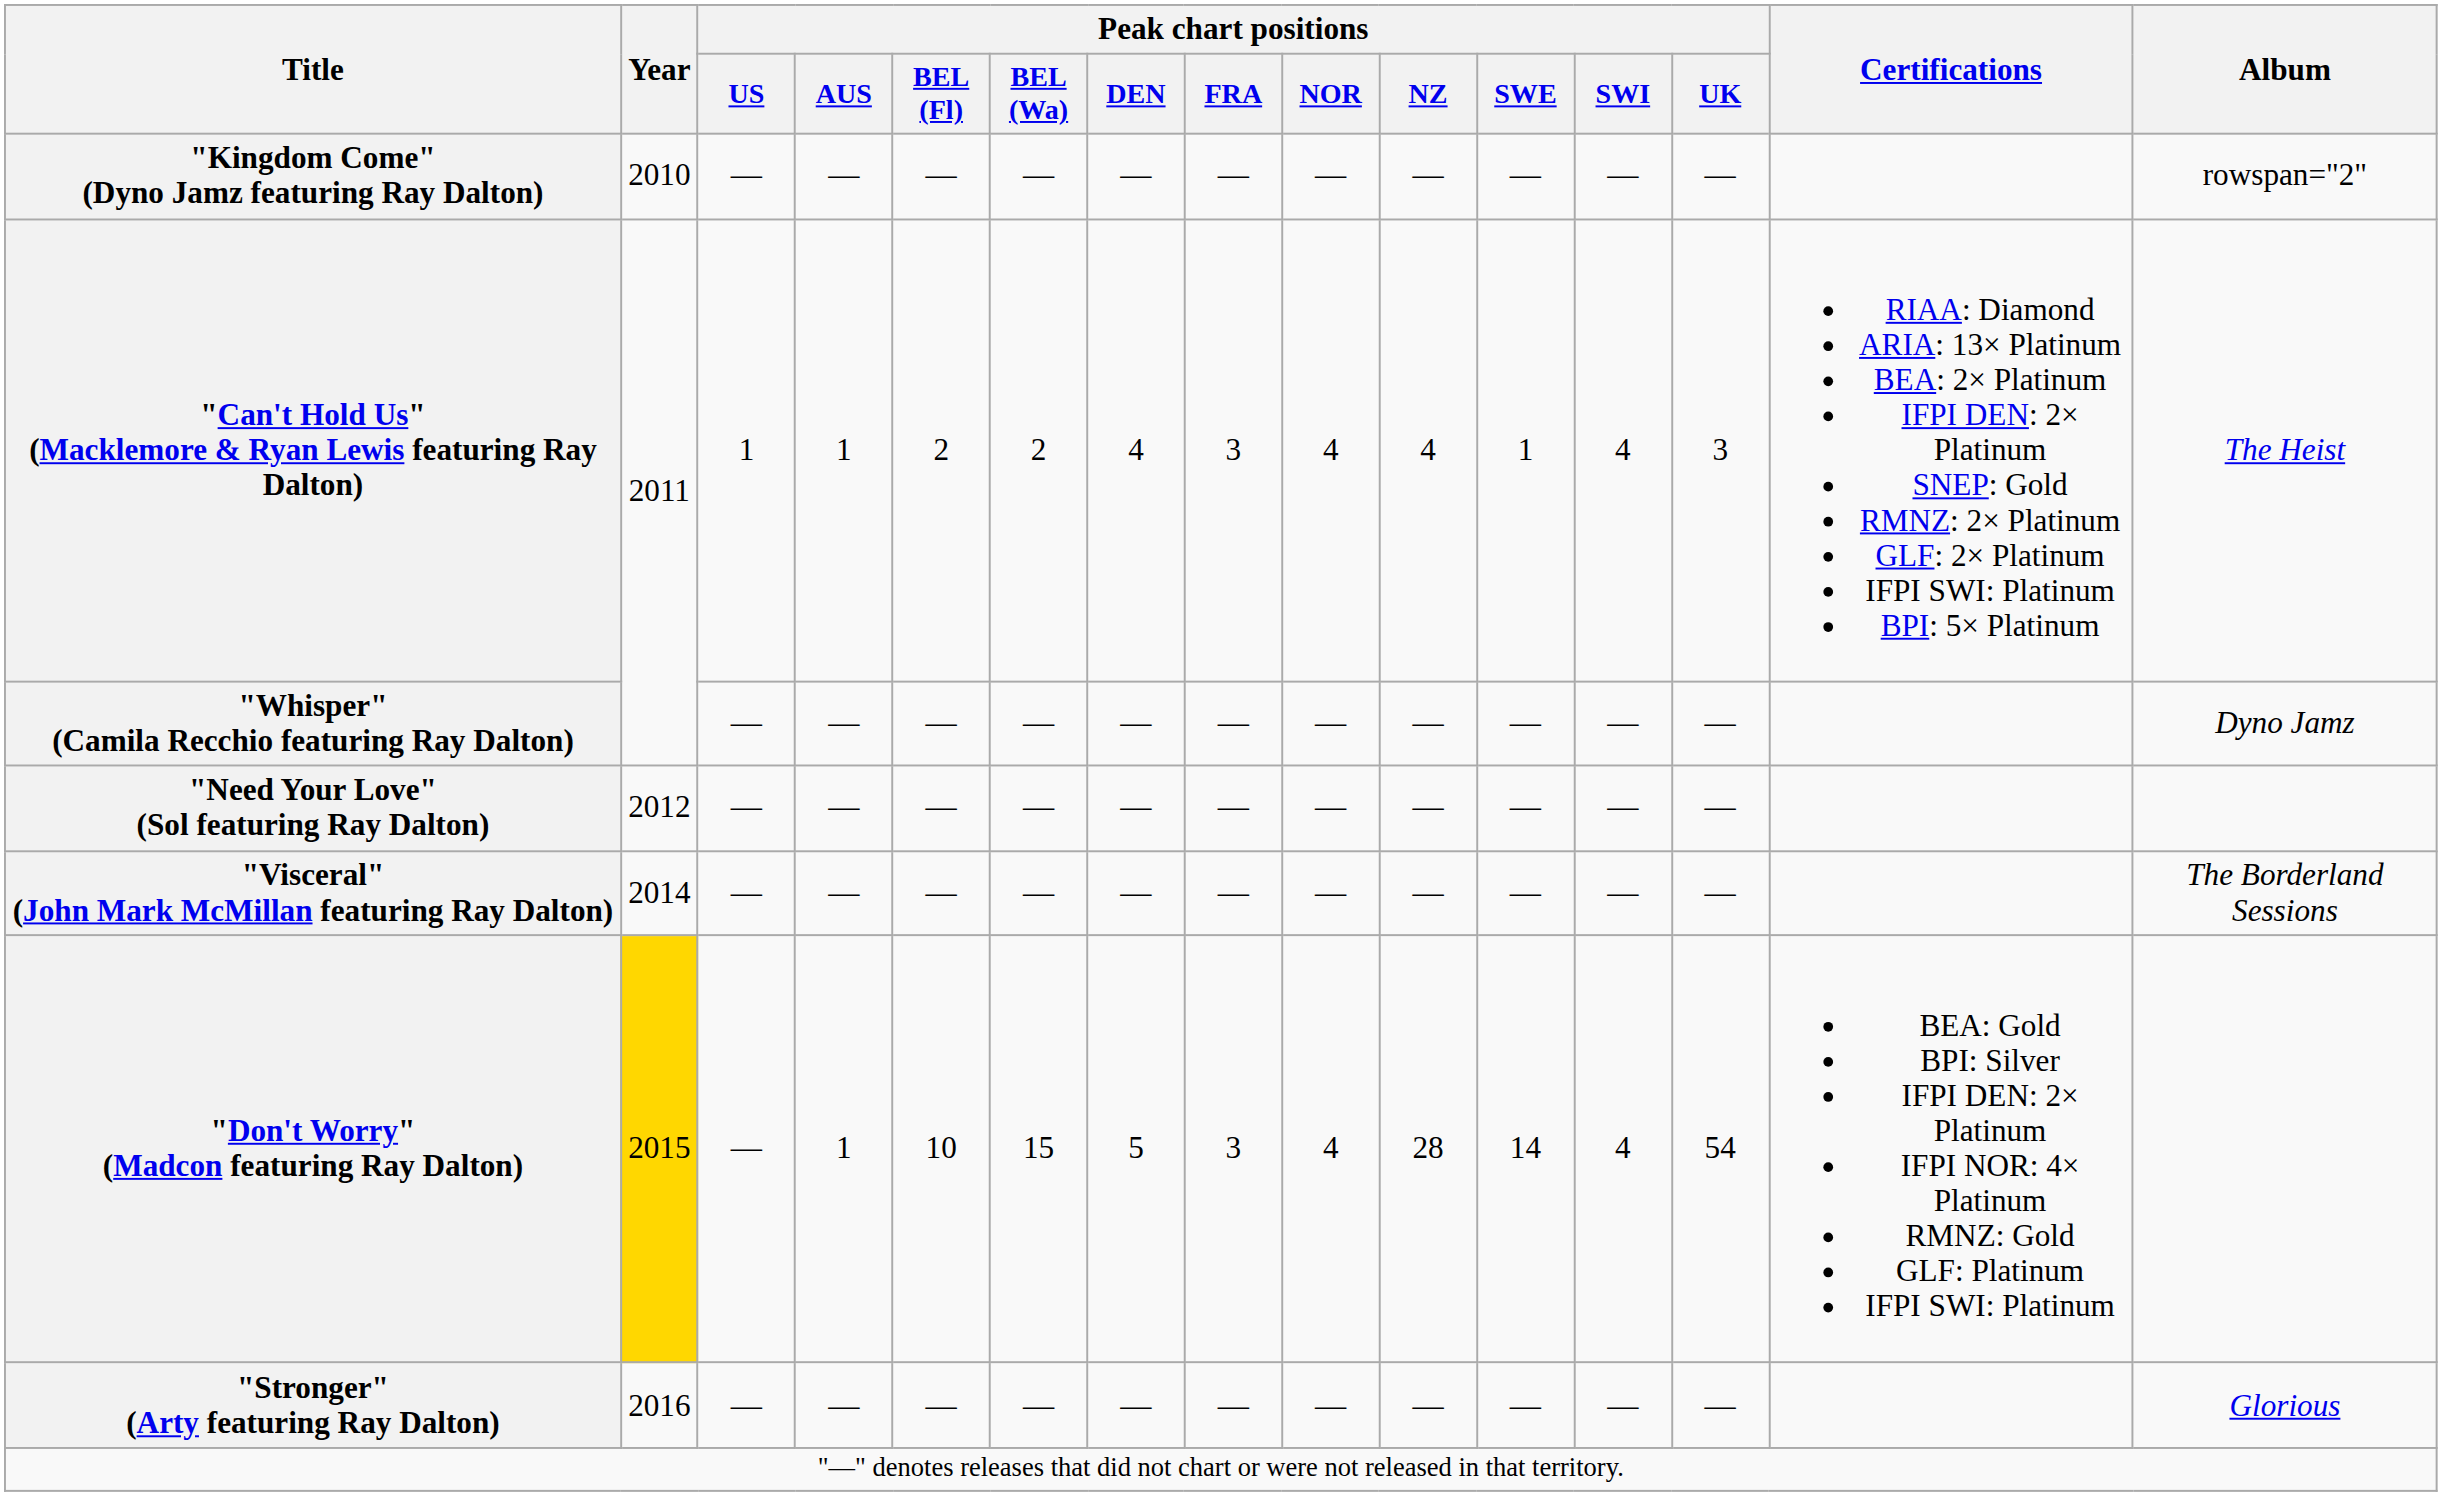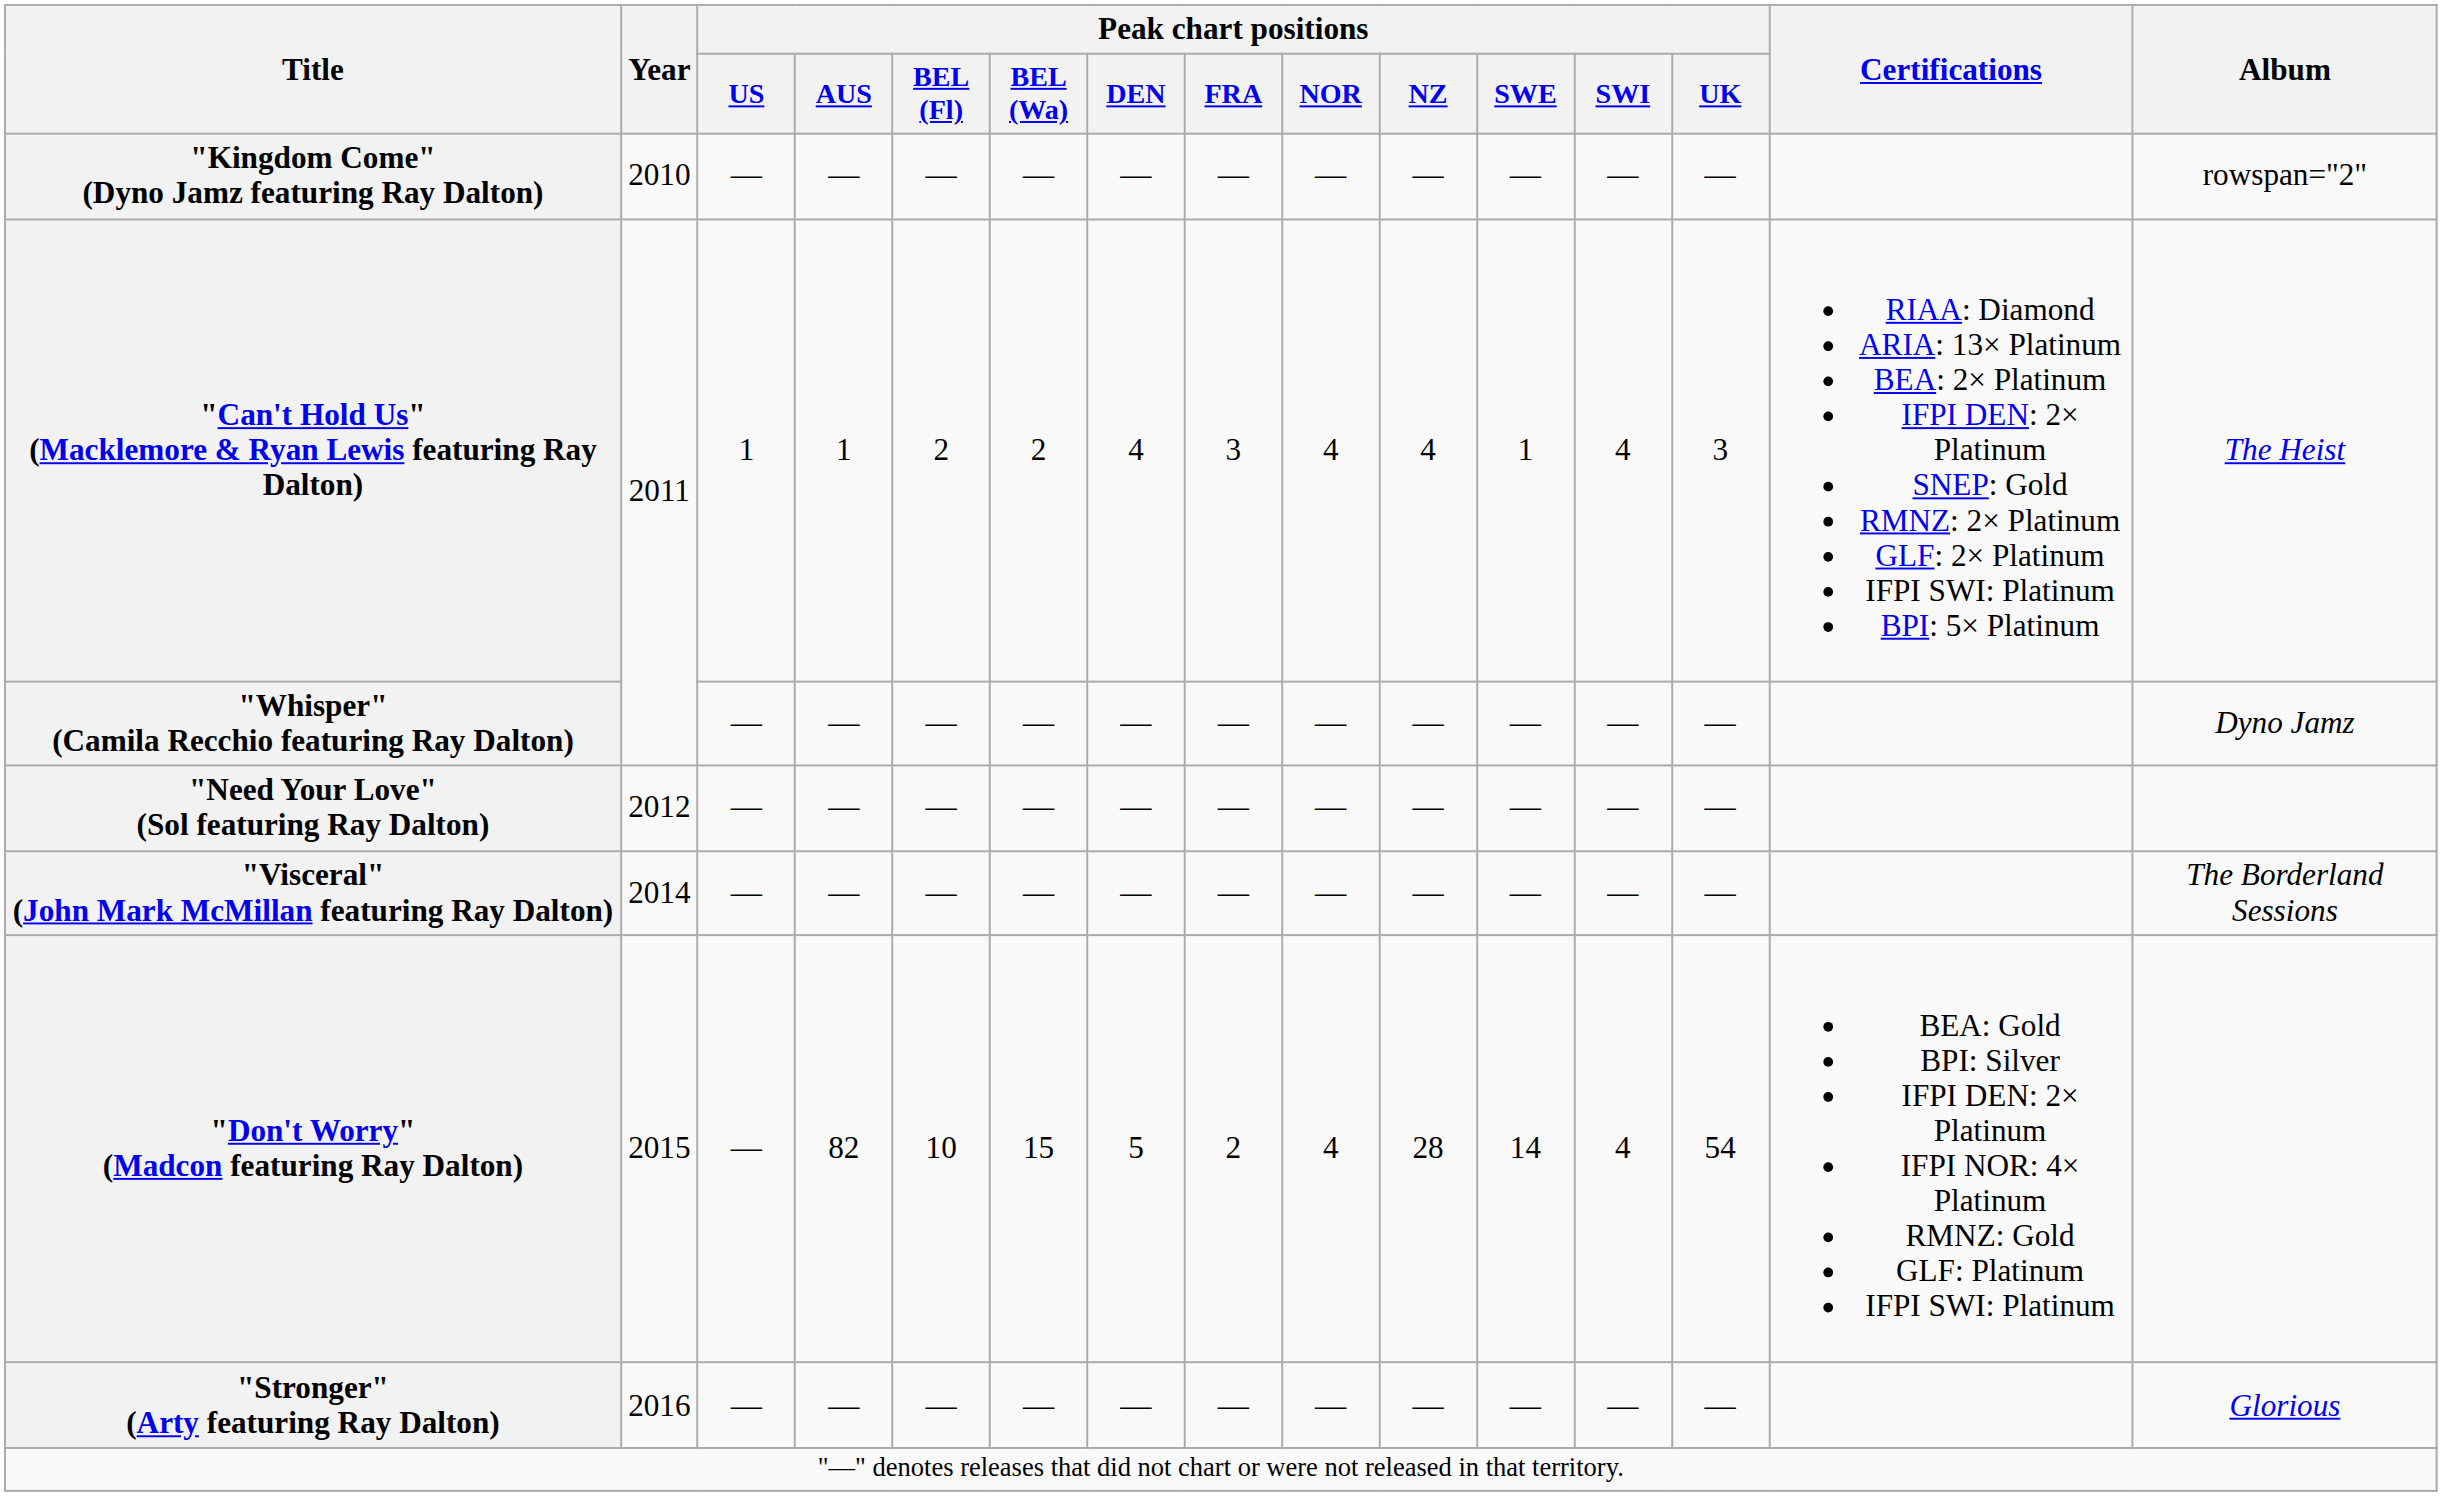"Don't Worry" (Madcon featuring Ray Dalton) | Year: gold background -> no background
"Don't Worry" (Madcon featuring Ray Dalton) | Peak chart positions / AUS: 1 -> 82
"Don't Worry" (Madcon featuring Ray Dalton) | Peak chart positions / FRA: 3 -> 2
